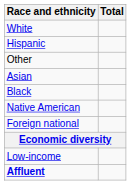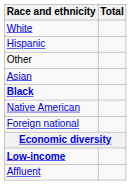Black | Race and ethnicity: normal -> bold
Low-income | Race and ethnicity: normal -> bold
Affluent | Race and ethnicity: bold -> normal
